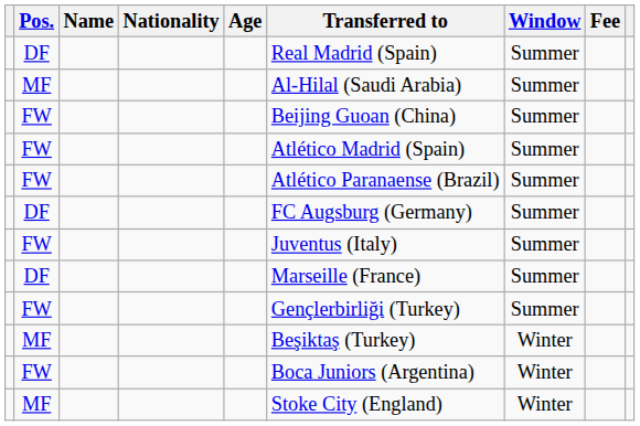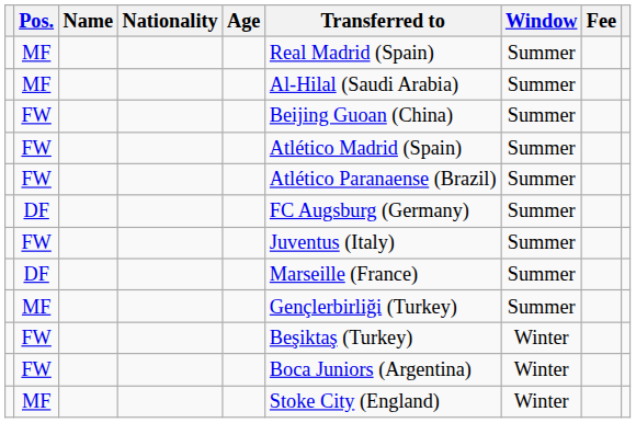row 2 | Pos.: DF -> MF
row 10 | Pos.: FW -> MF
row 11 | Pos.: MF -> FW
